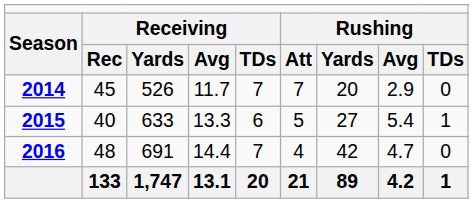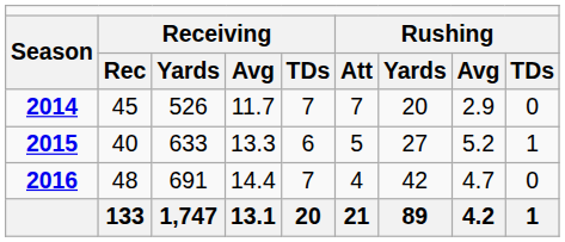2015 | column 8: 5.4 -> 5.2
